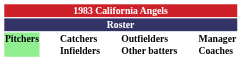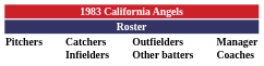Pitchers | column 1: lightgreen background -> no background
